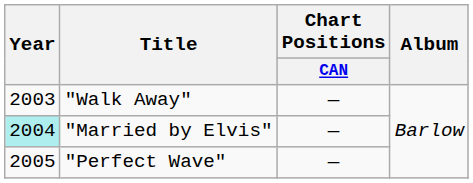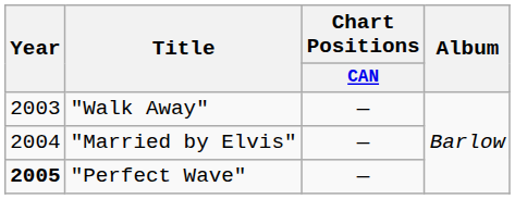"Married by Elvis" | Year: paleturquoise background -> no background
"Perfect Wave" | Year: normal -> bold
